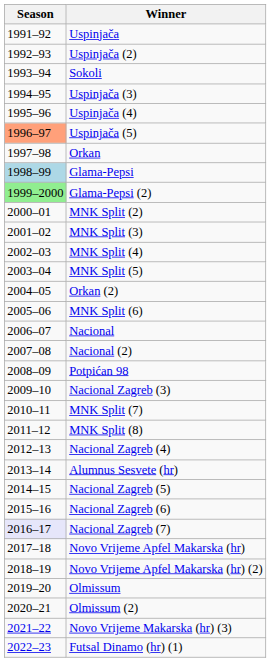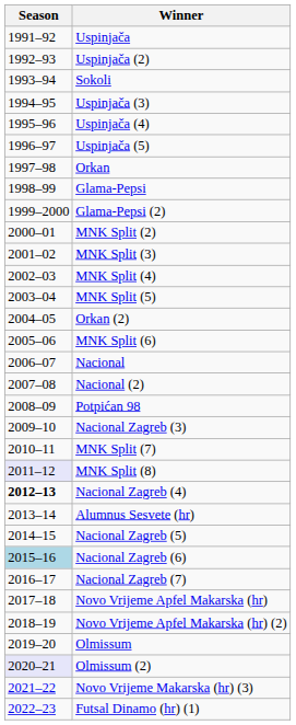Uspinjača (5) | Season: lightsalmon background -> no background
Glama-Pepsi | Season: lightblue background -> no background
Glama-Pepsi (2) | Season: lightgreen background -> no background
MNK Split (8) | Season: no background -> lavender background
Nacional Zagreb (4) | Season: normal -> bold
Nacional Zagreb (6) | Season: no background -> lightblue background
Nacional Zagreb (7) | Season: lavender background -> no background
Olmissum (2) | Season: no background -> lavender background
